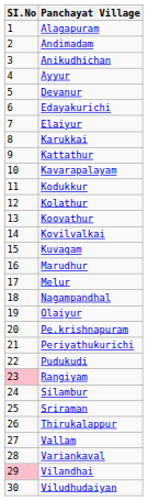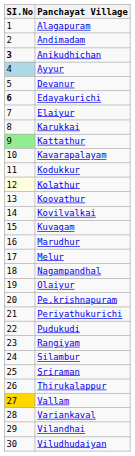Anikudhichan | SI.No: normal -> bold
Ayyur | SI.No: no background -> lightblue background
Edayakurichi | SI.No: normal -> bold
Kattathur | SI.No: no background -> lightgreen background
Kolathur | SI.No: no background -> lightyellow background
Rangiyam | SI.No: pink background -> no background
Vallam | SI.No: no background -> gold background
Vilandhai | SI.No: pink background -> no background
